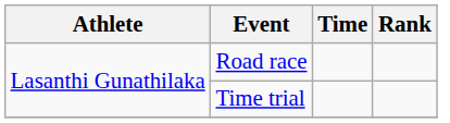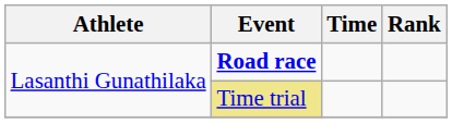Road race | Event: normal -> bold
Time trial | Event: no background -> khaki background
